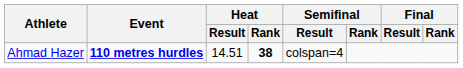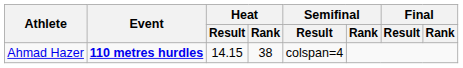Ahmad Hazer | Heat / Result: 14.51 -> 14.15
Ahmad Hazer | Heat / Rank: bold -> normal
